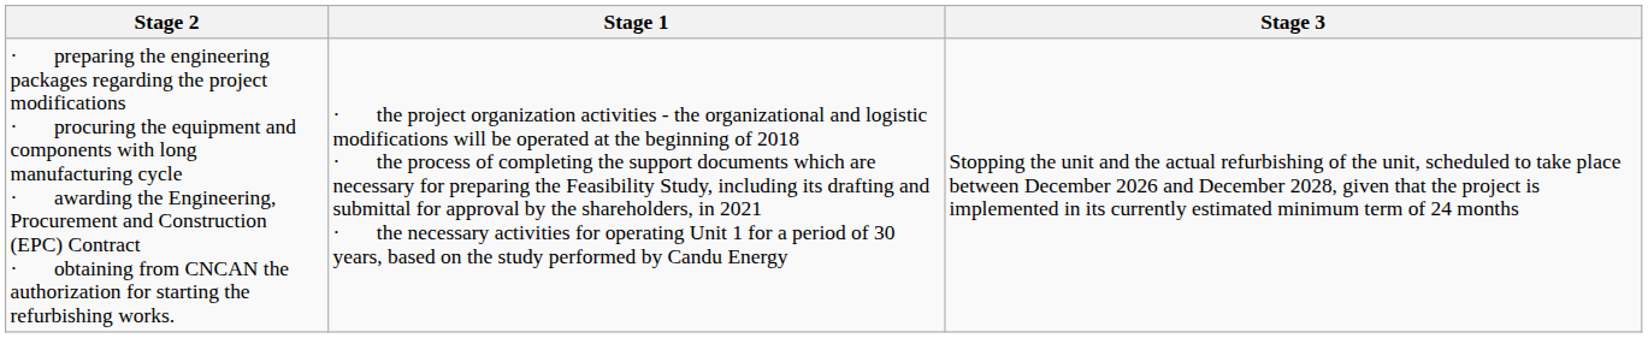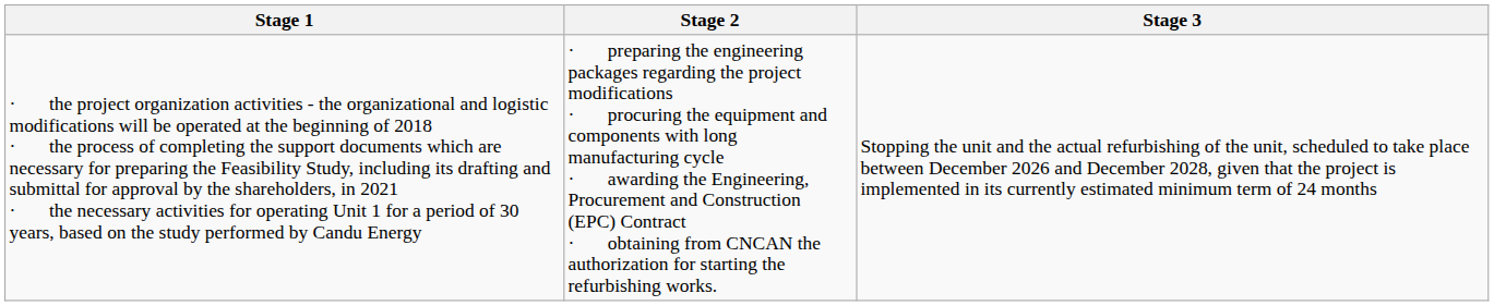columns swapped: Stage 1 <-> Stage 2
